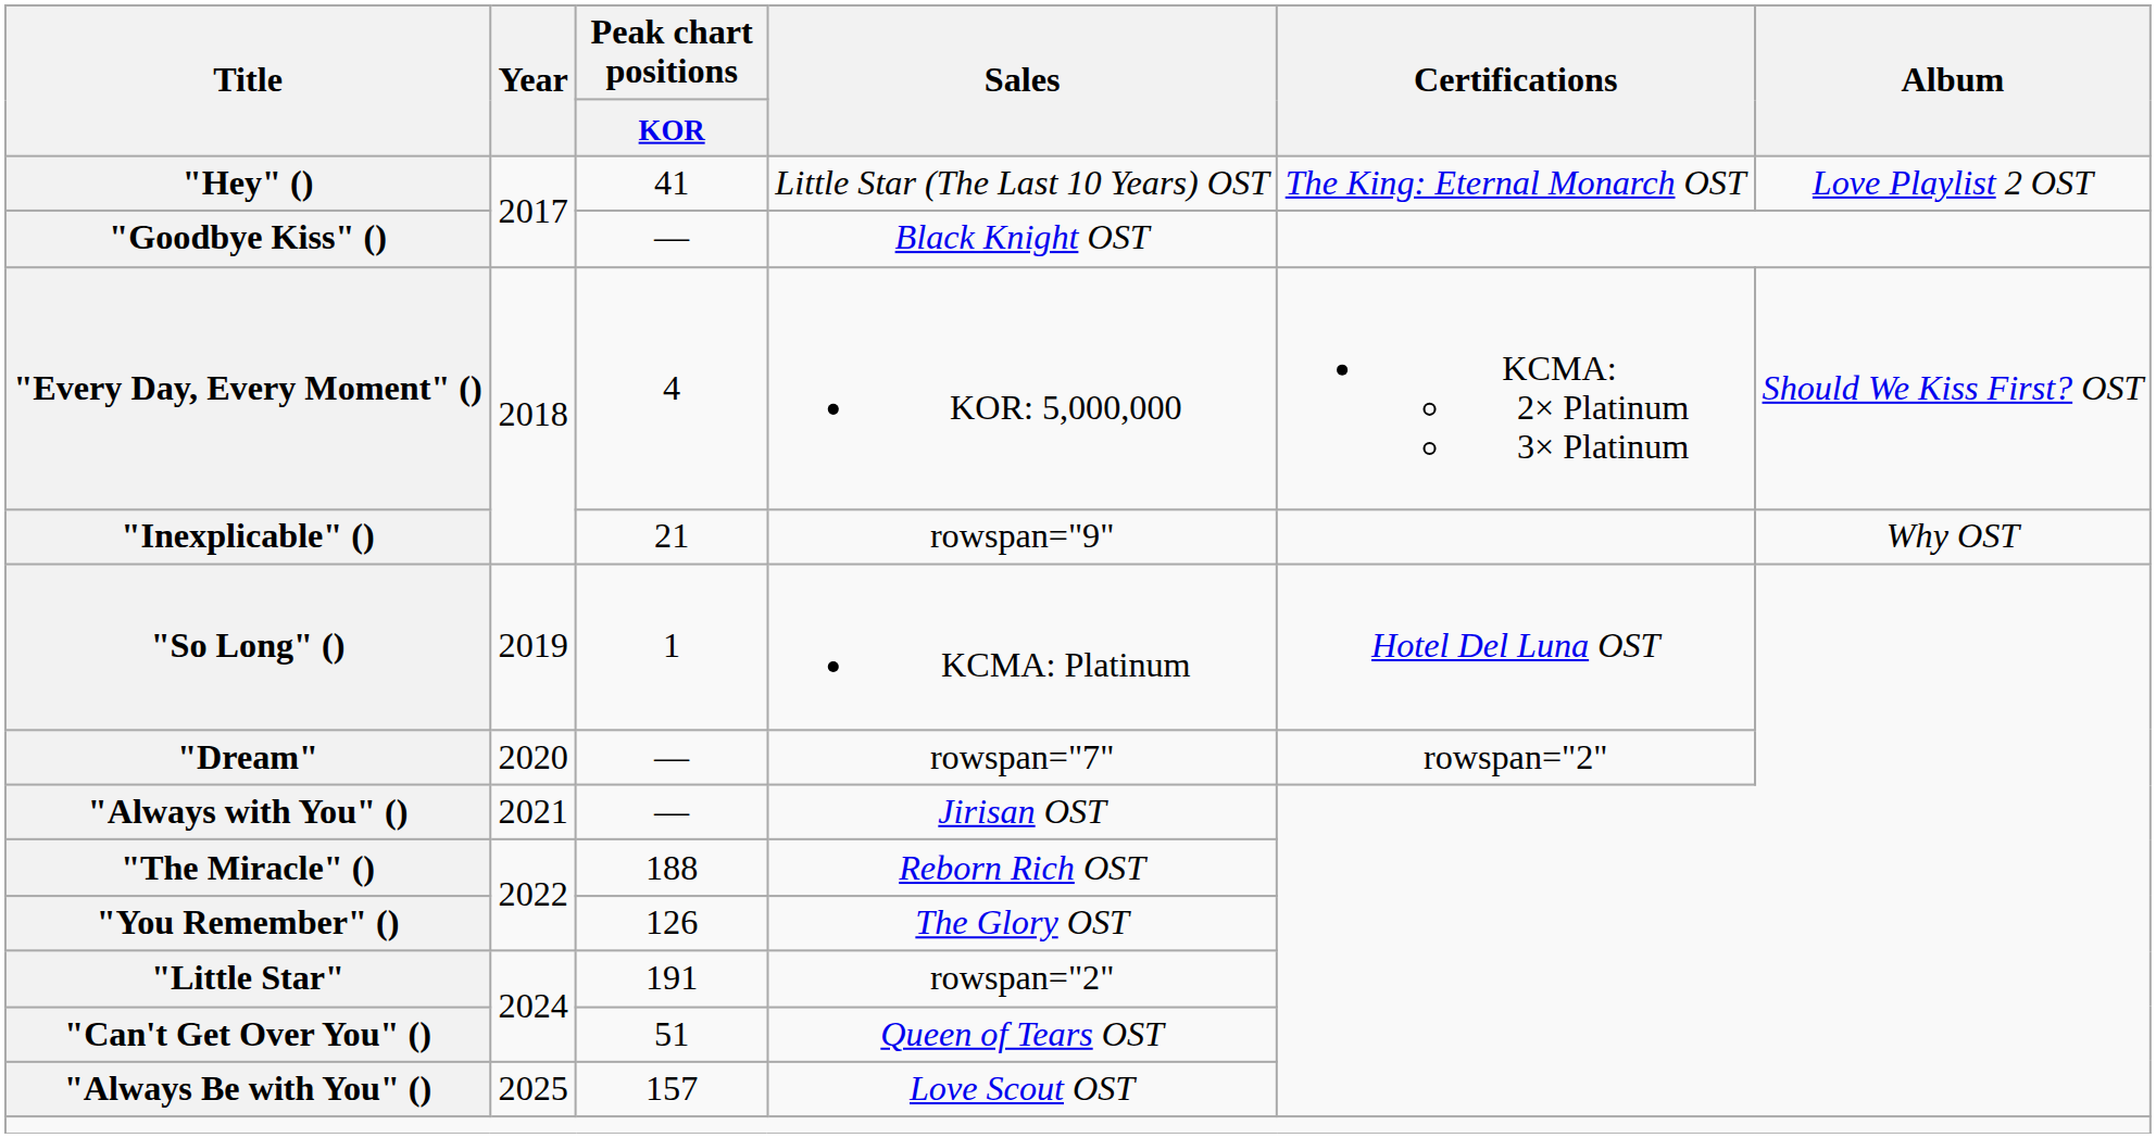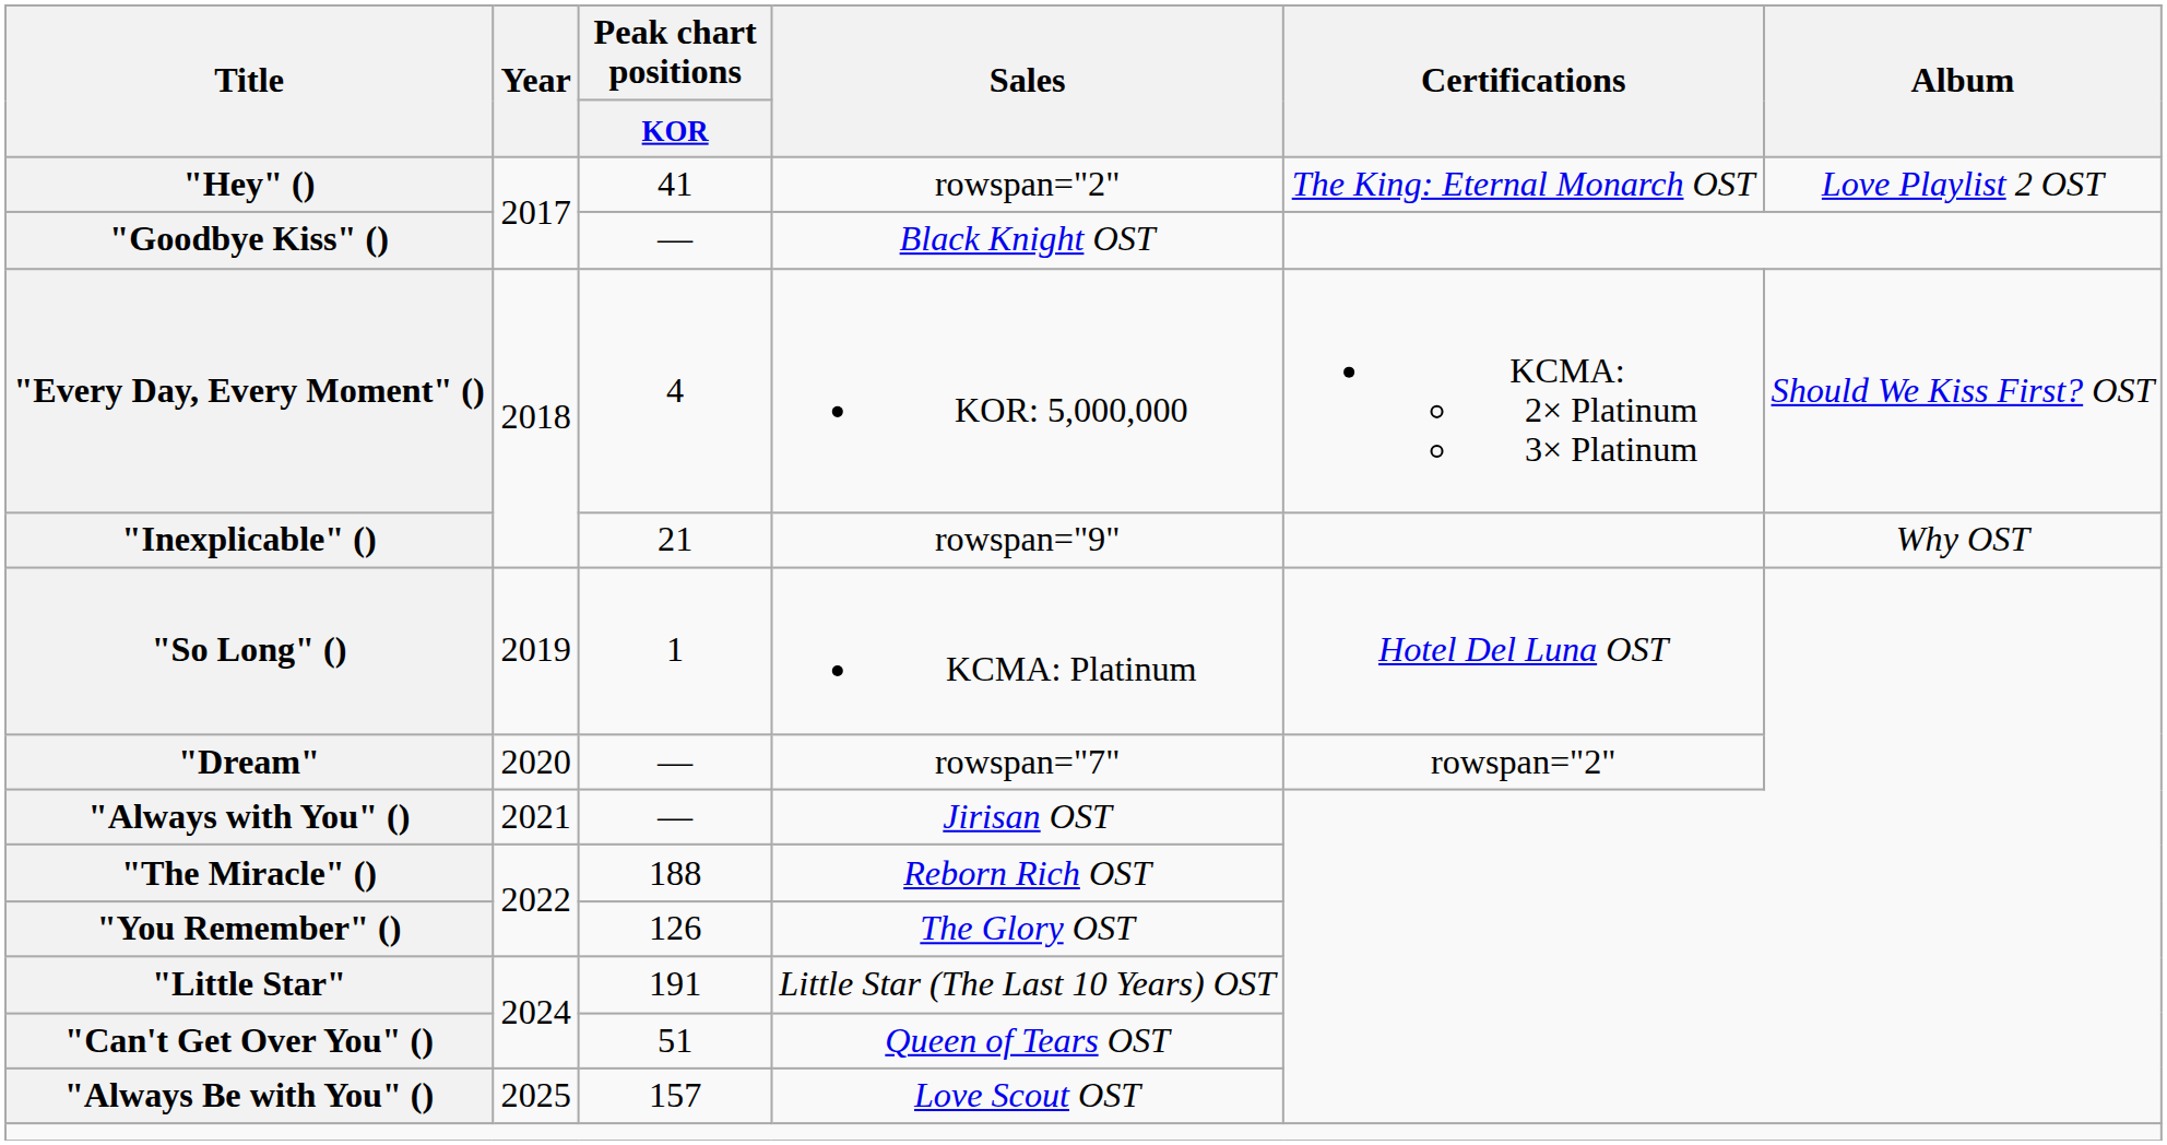"Hey" () | Sales: Little Star (The Last 10 Years) OST -> rowspan="2"
"Little Star" | Sales: rowspan="2" -> Little Star (The Last 10 Years) OST
